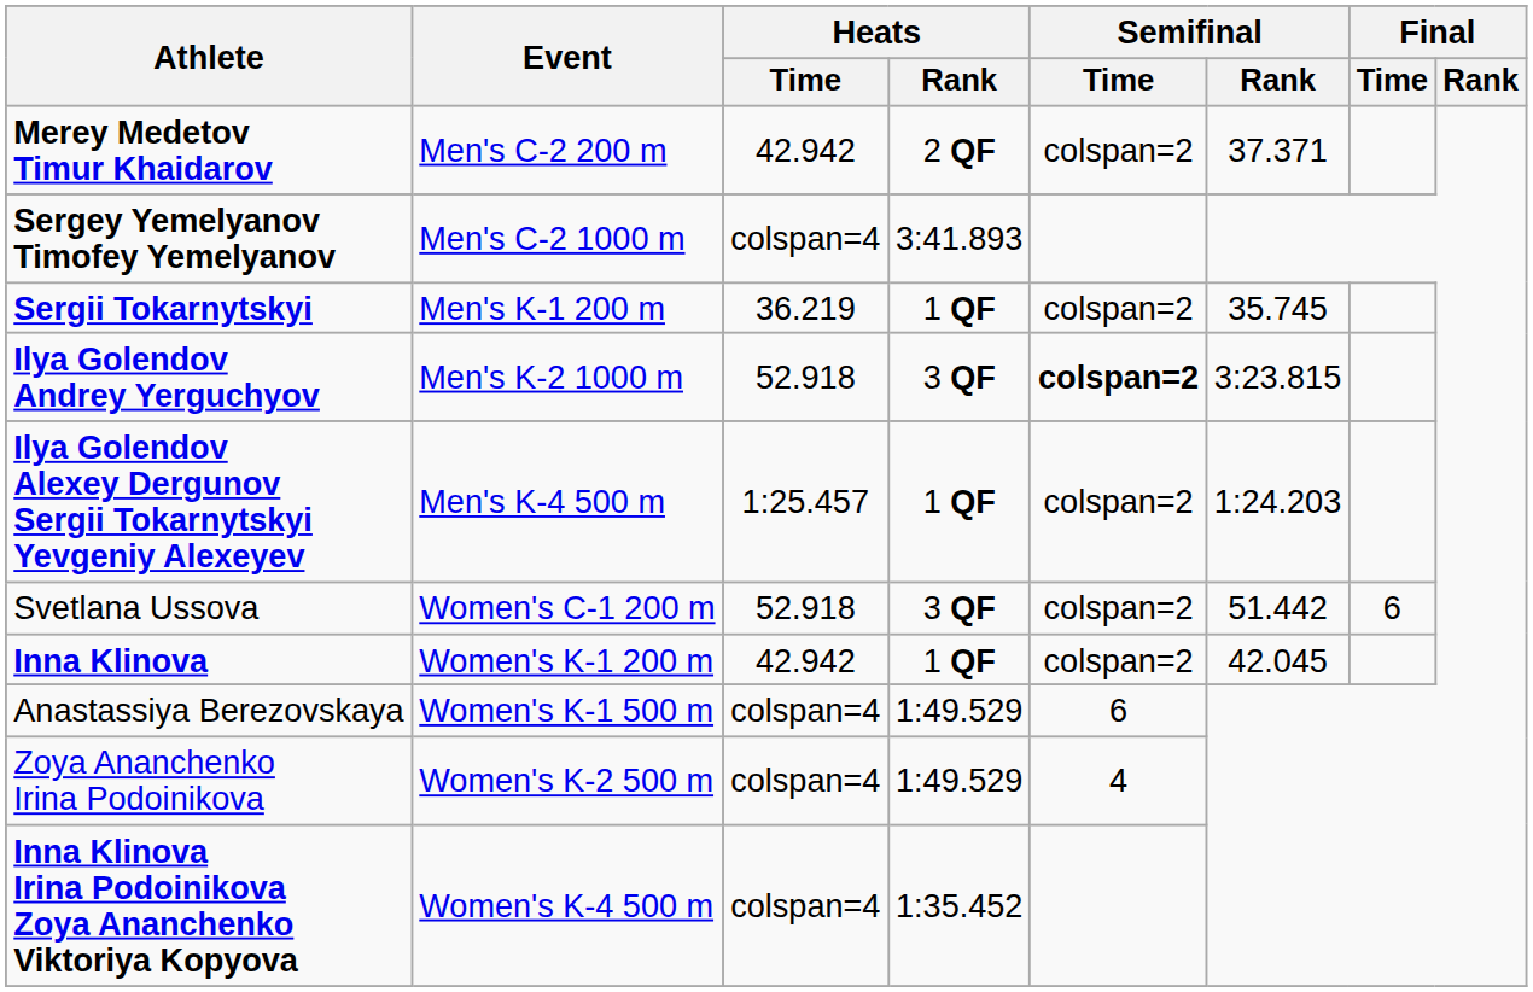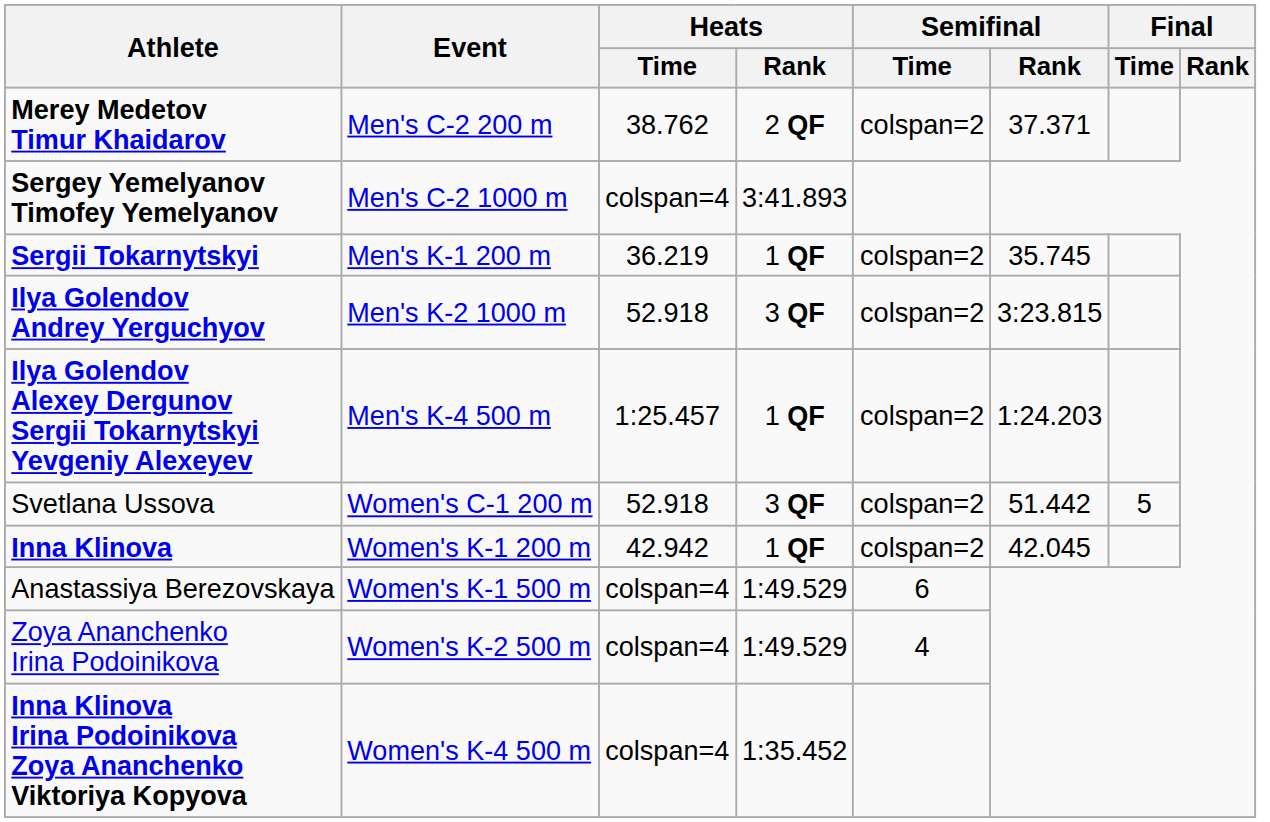Merey Medetov Timur Khaidarov | Heats / Time: 42.942 -> 38.762
Ilya Golendov Andrey Yerguchyov | Semifinal / Time: bold -> normal
Svetlana Ussova | Final / Time: 6 -> 5
